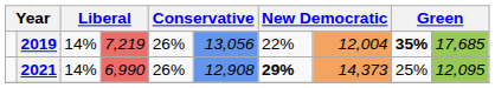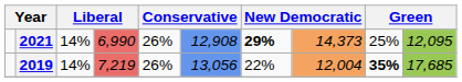rows swapped: 2021 <-> 2019
